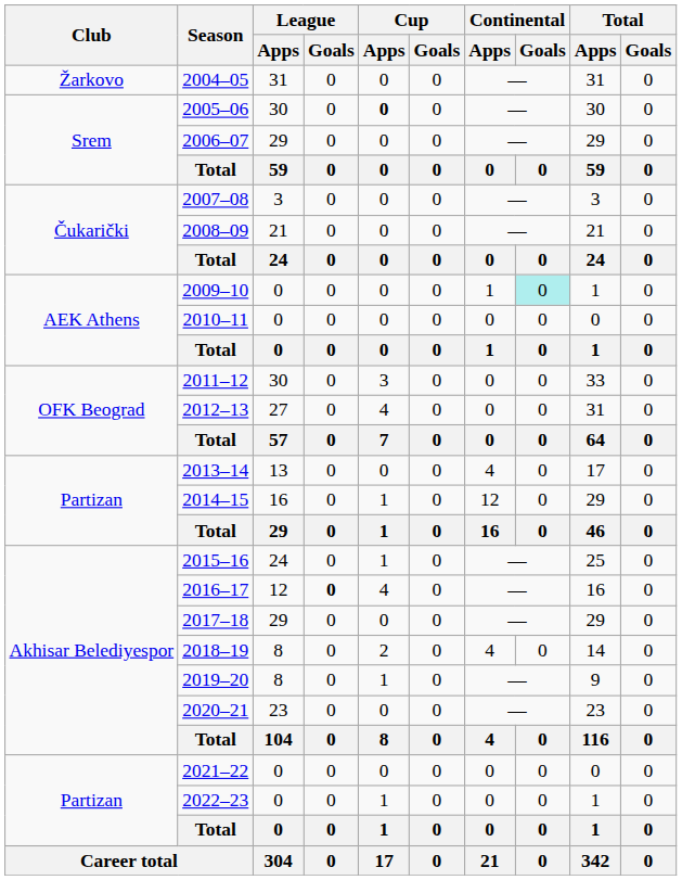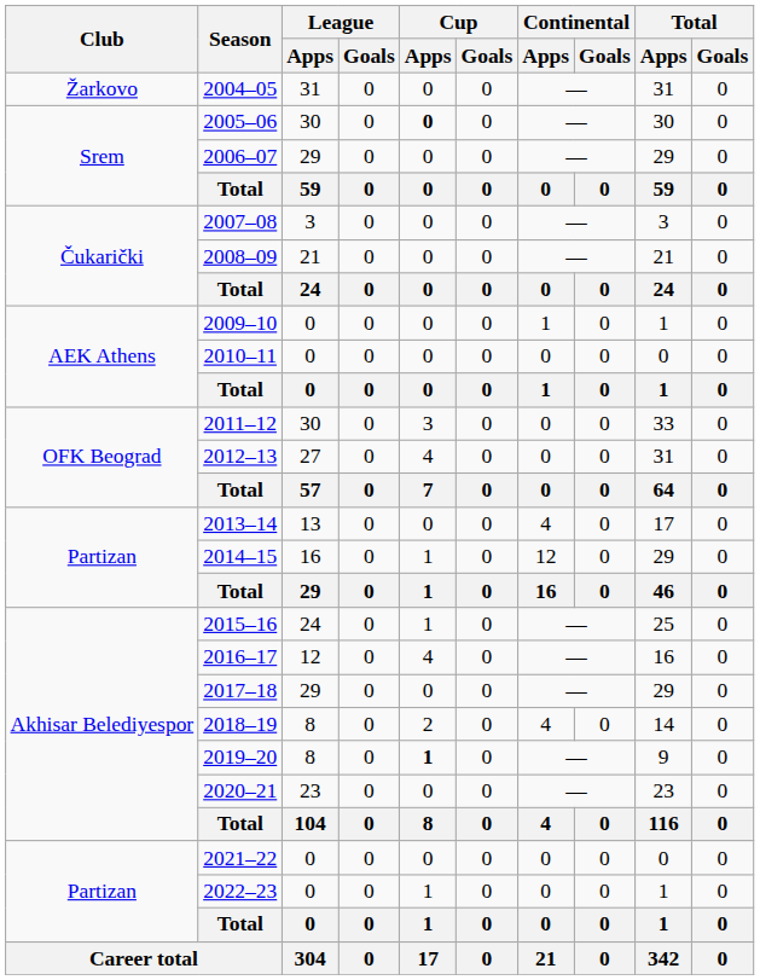2009–10 | Continental / Goals: paleturquoise background -> no background
2016–17 | League / Goals: bold -> normal
2019–20 | Cup / Apps: normal -> bold
